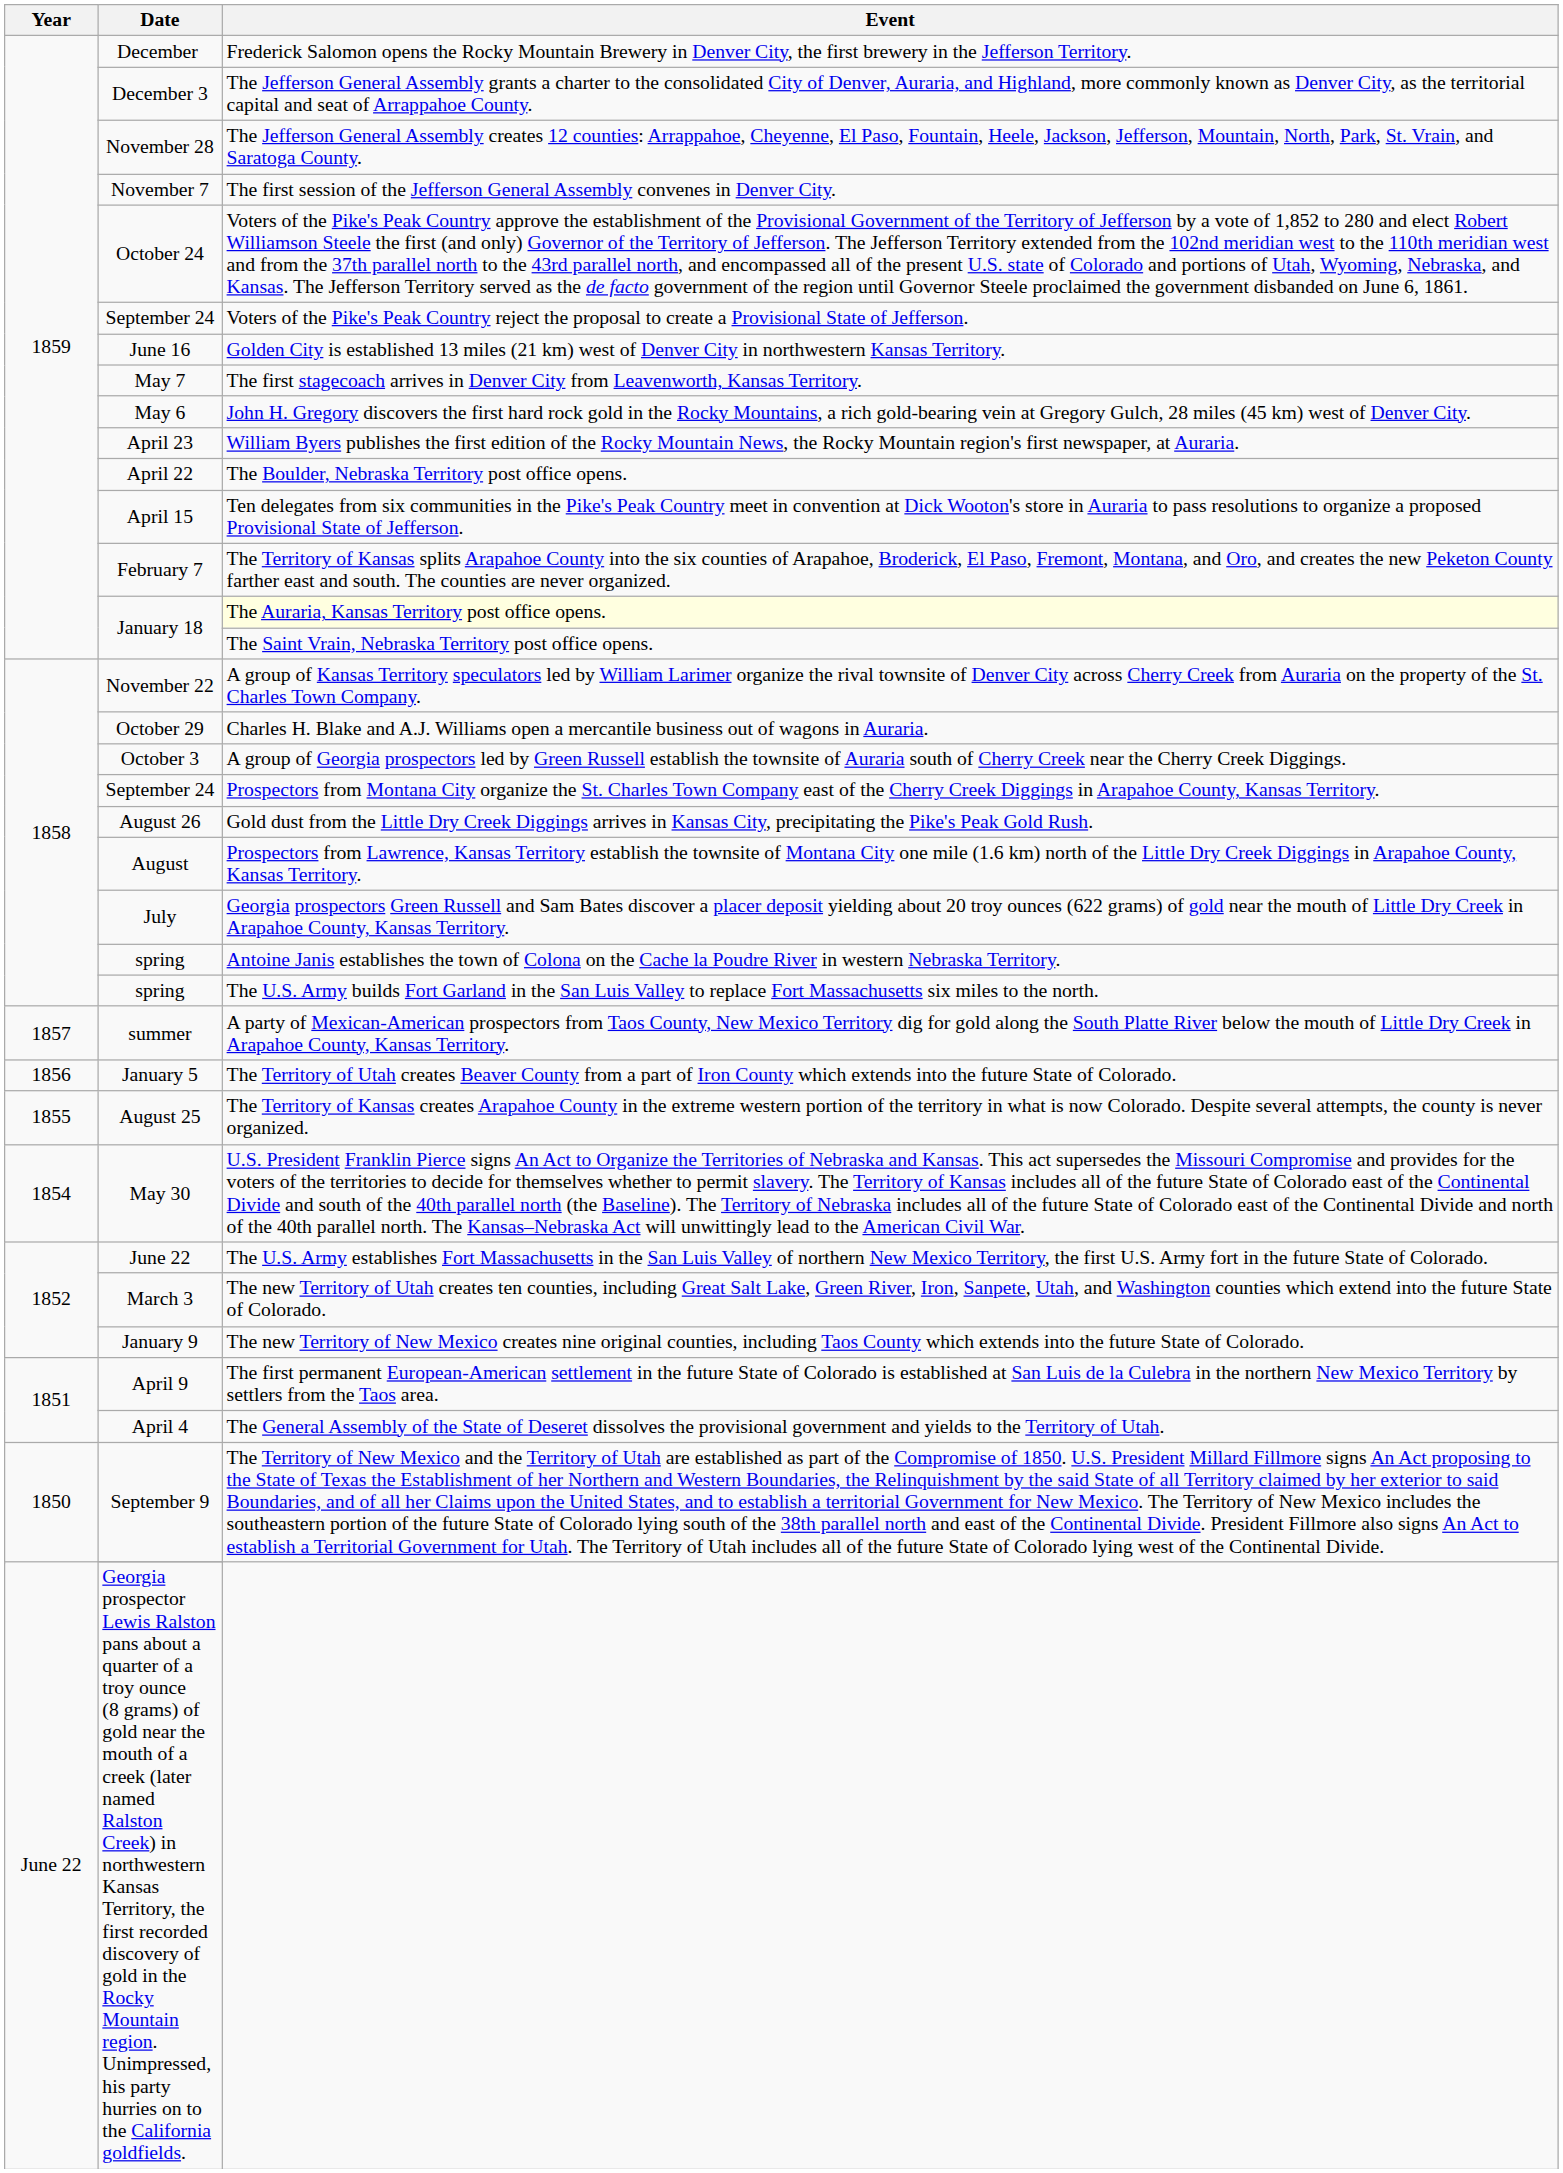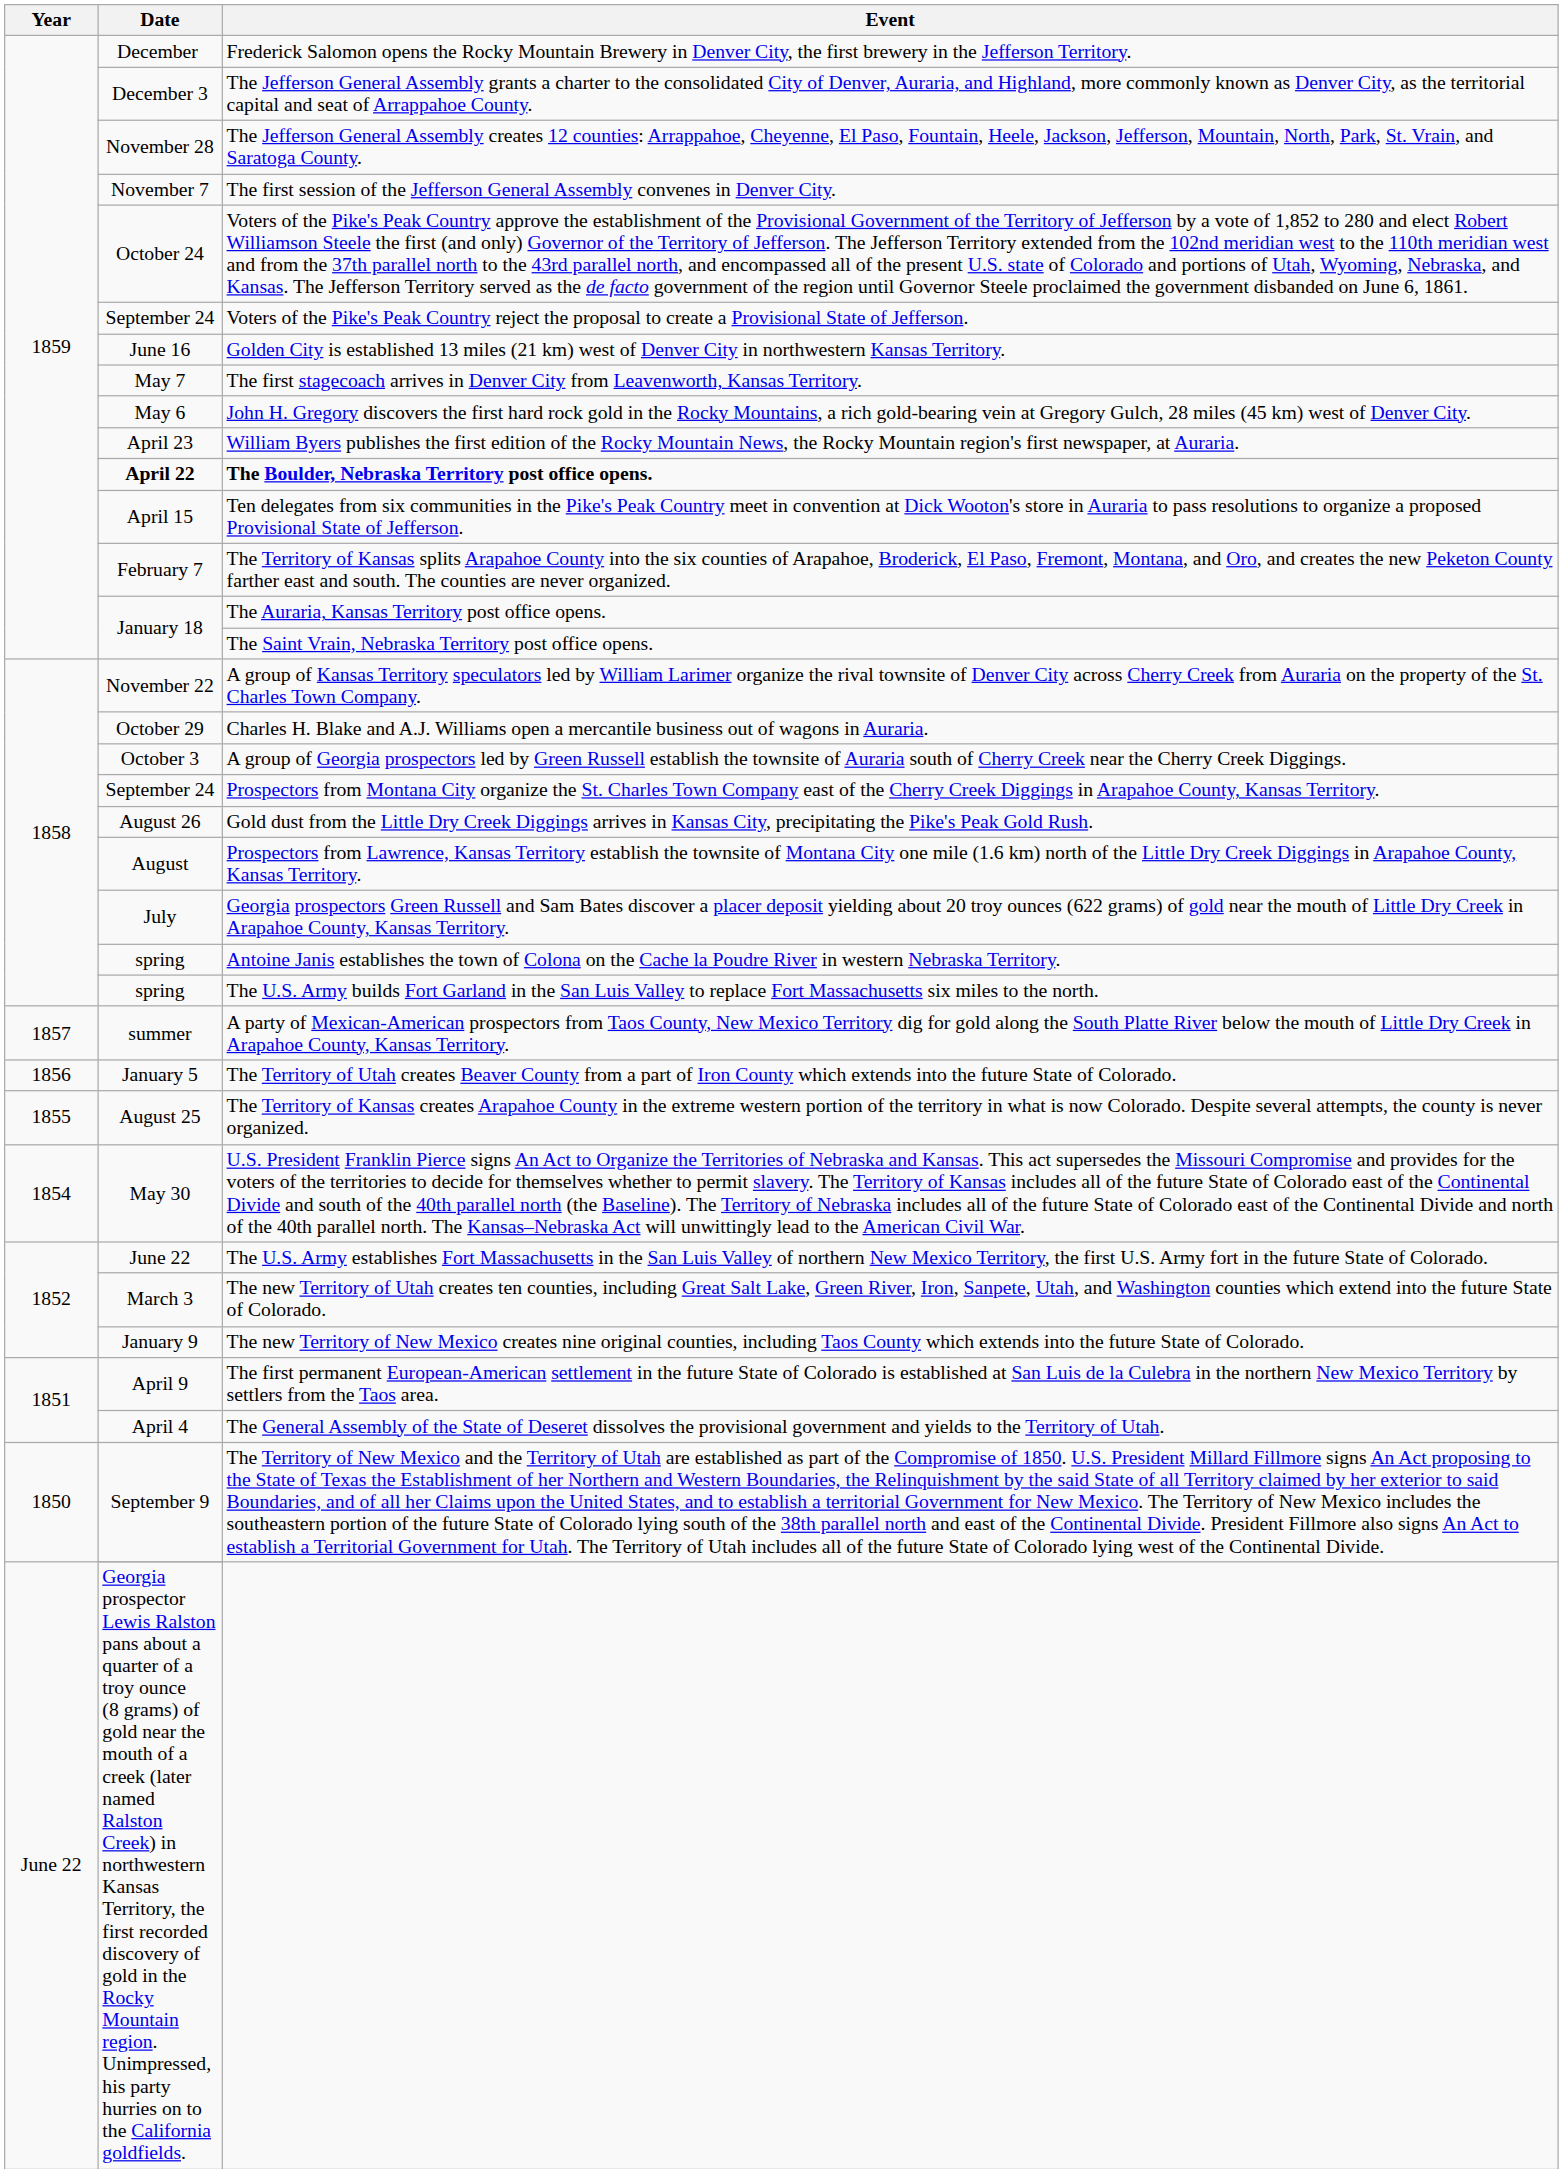The Boulder, Nebraska Territory post office opens. | Date: normal -> bold
The Boulder, Nebraska Territory post office opens. | Event: normal -> bold
The Auraria, Kansas Territory post office opens. | Event: lightyellow background -> no background
